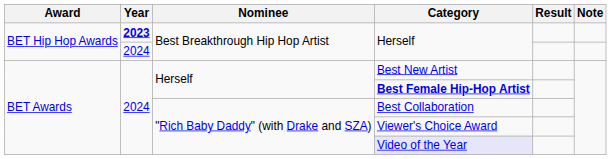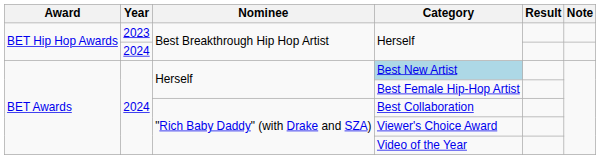2023 / Herself | Year: bold -> normal
Best New Artist | Category: no background -> lightblue background
Best Female Hip-Hop Artist | Category: bold -> normal
Video of the Year | Category: lavender background -> no background
